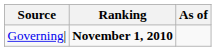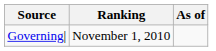Governing| | Ranking: bold -> normal
